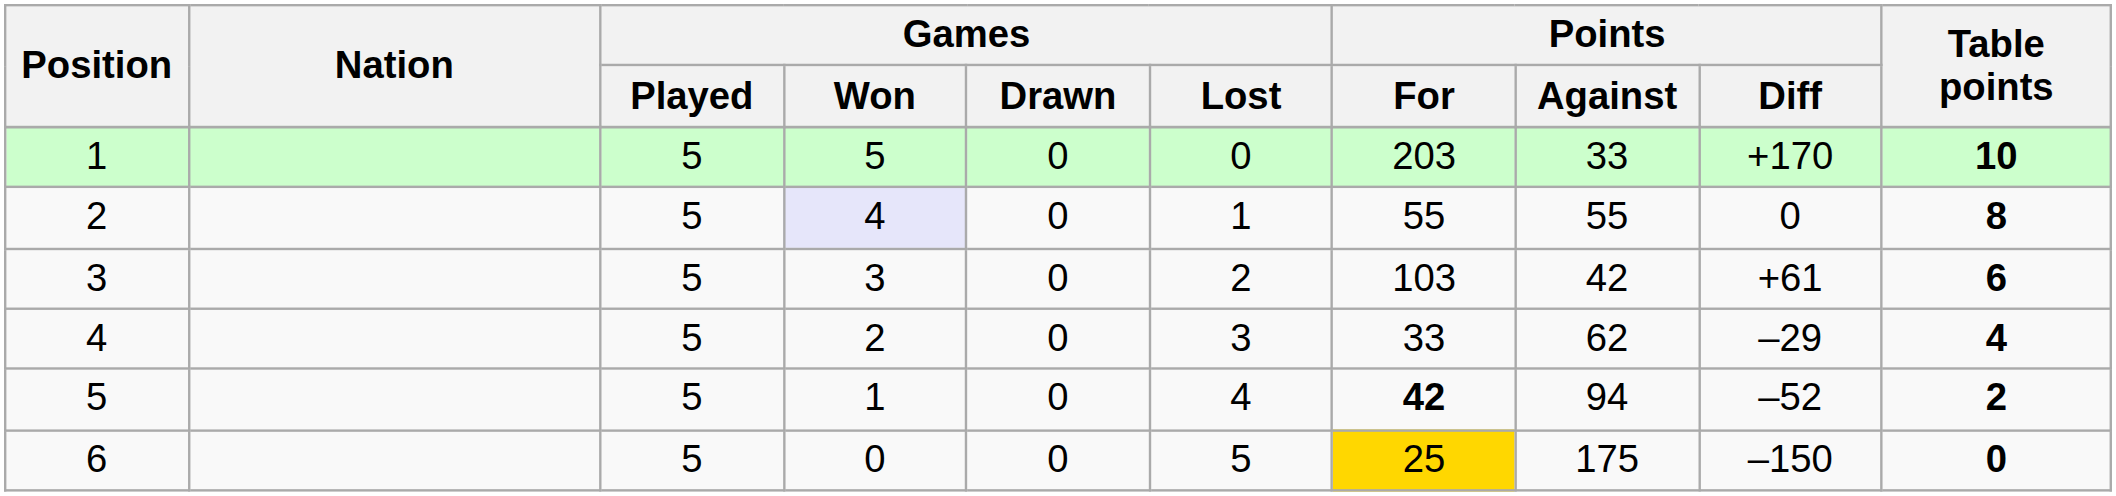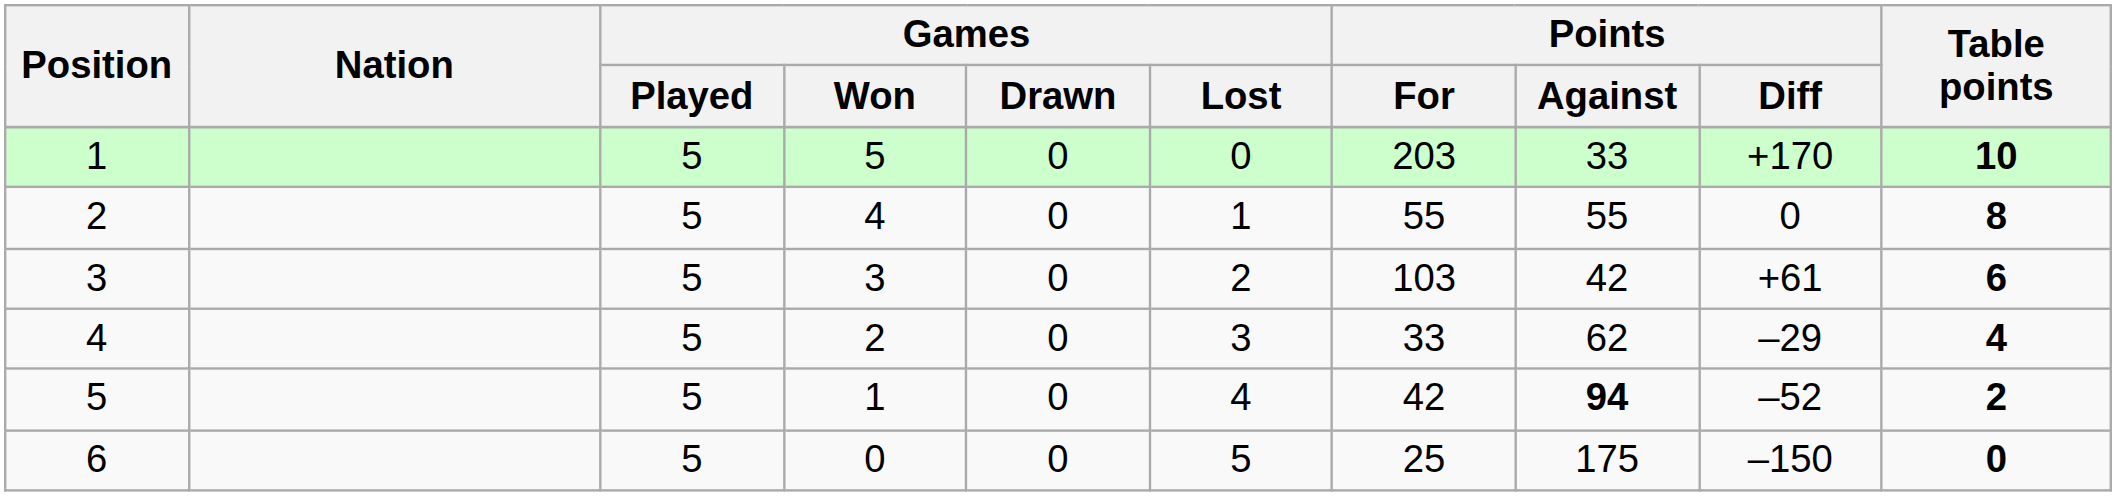row 4 | Games / Won: lavender background -> no background
row 7 | Points / For: bold -> normal
row 7 | Points / Against: normal -> bold
row 8 | Points / For: gold background -> no background
